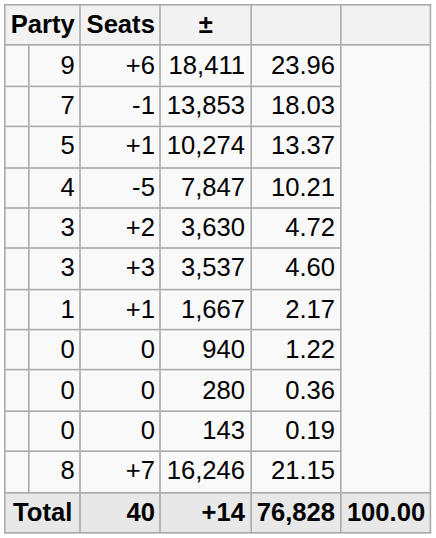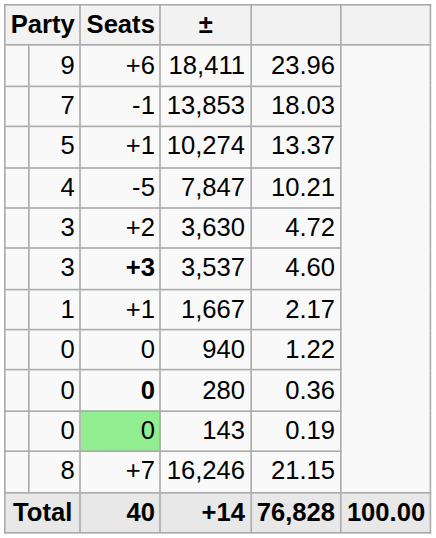3,537 | Seats: normal -> bold
280 | Seats: normal -> bold
143 | Seats: no background -> lightgreen background
